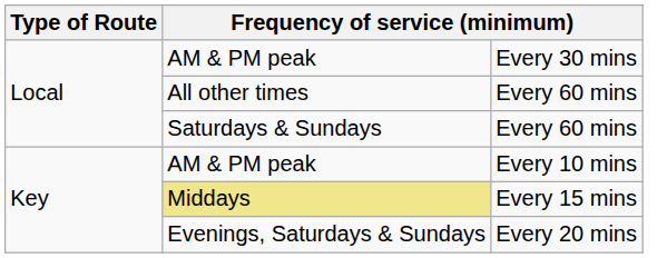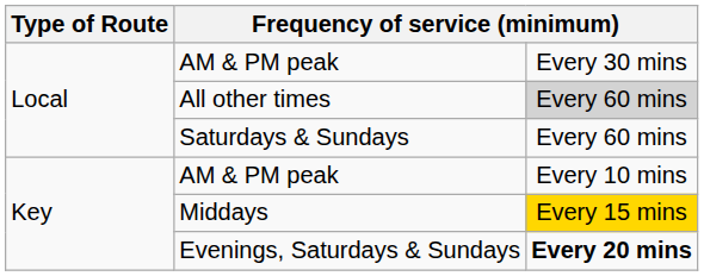All other times | column 3: no background -> lightgrey background
Middays | column 2: khaki background -> no background
Middays | column 3: no background -> gold background
Evenings, Saturdays & Sundays | column 3: normal -> bold
